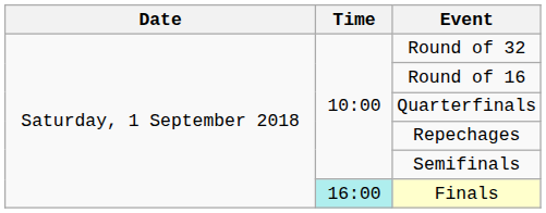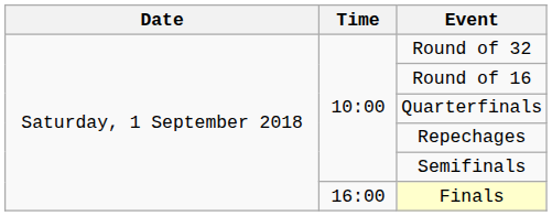Finals | Time: paleturquoise background -> no background
